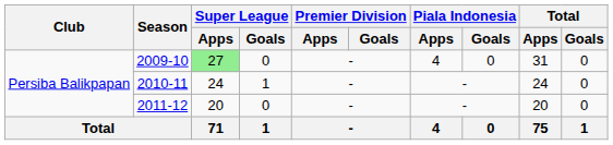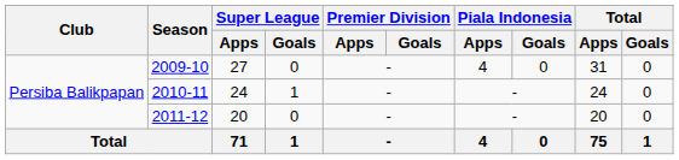2009-10 | Super League / Apps: lightgreen background -> no background
